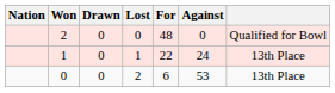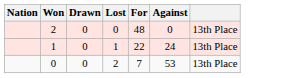row 2 | column 7: Qualified for Bowl -> 13th Place
row 4 | For: 6 -> 7
